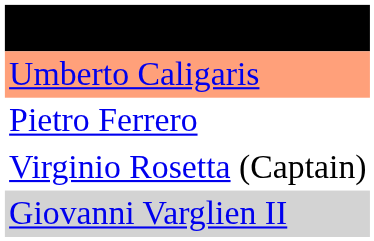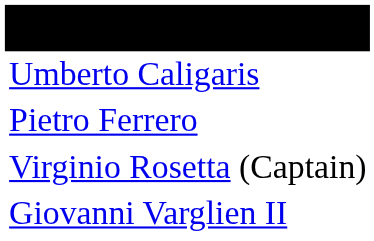Umberto Caligaris | column 1: lightsalmon background -> no background
Giovanni Varglien II | column 1: lightgrey background -> no background
